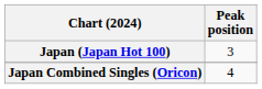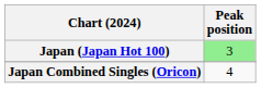Japan (Japan Hot 100) | Peak position: no background -> lightgreen background
